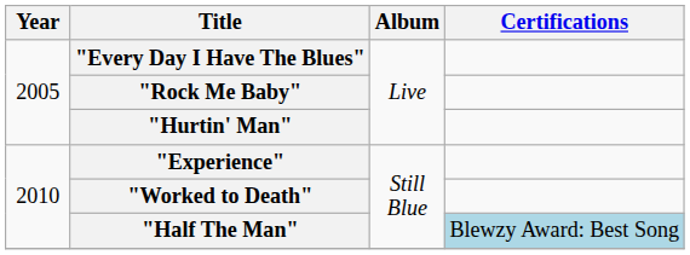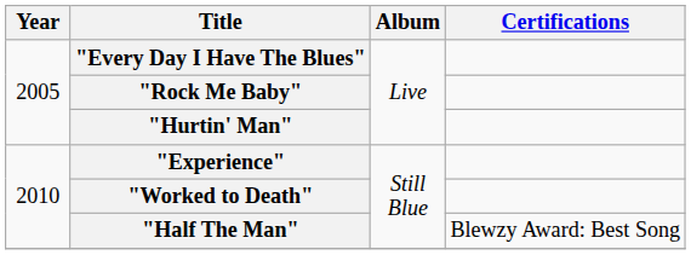"Half The Man" | Certifications: lightblue background -> no background
